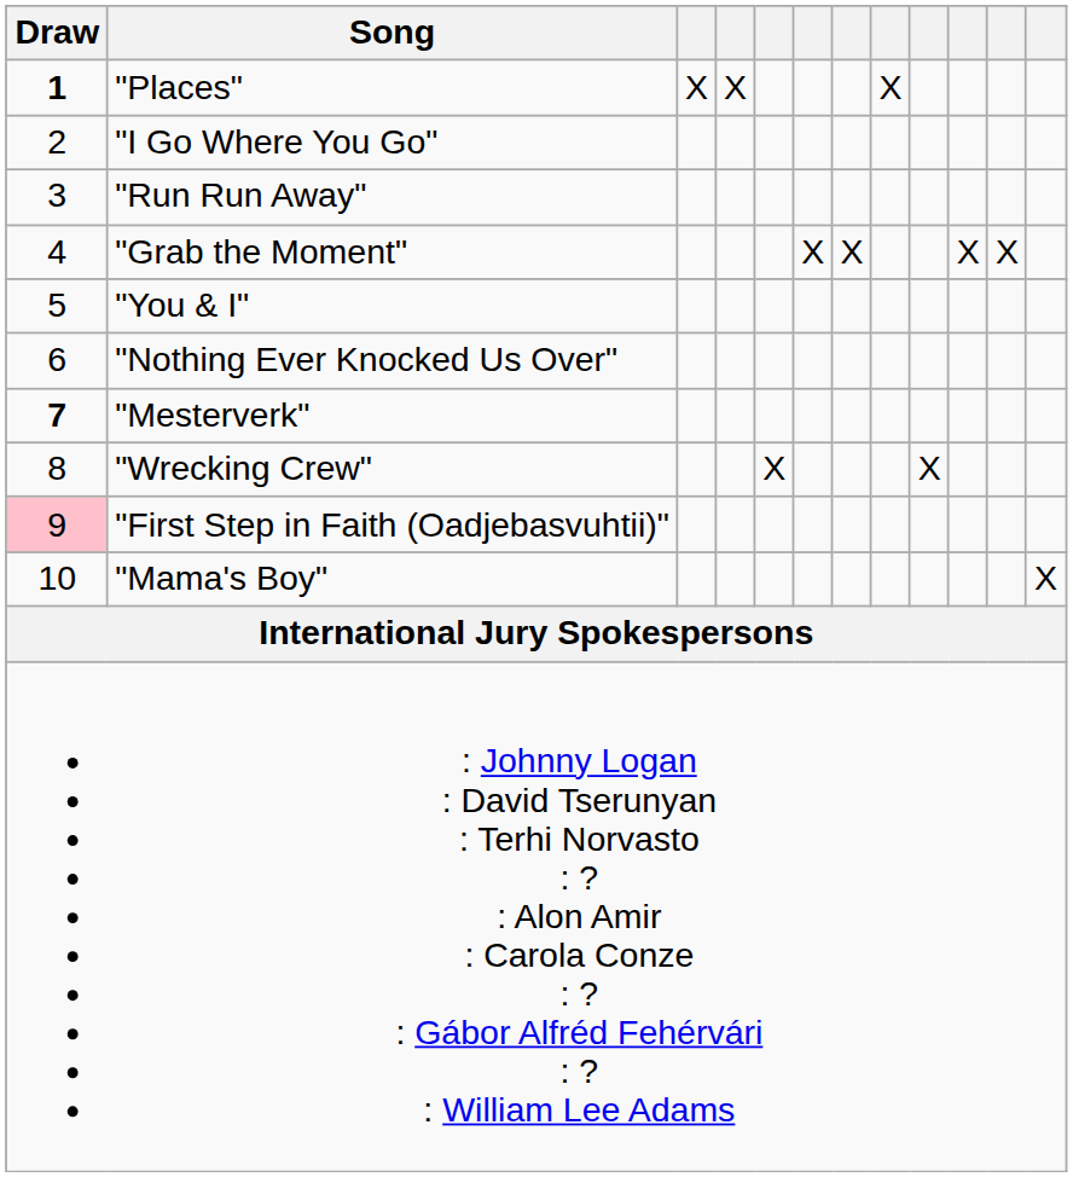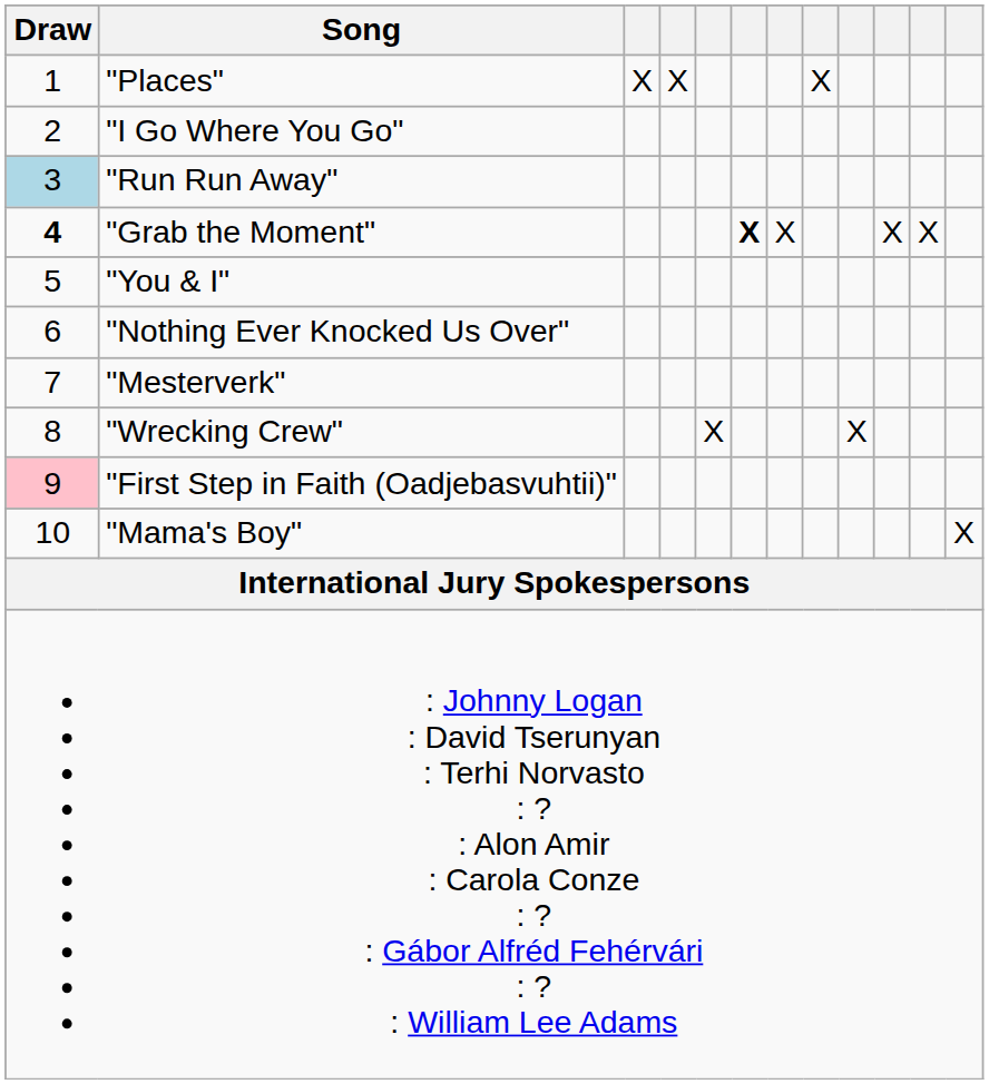"Places" | Draw: bold -> normal
"Run Run Away" | Draw: no background -> lightblue background
"Grab the Moment" | Draw: normal -> bold
"Grab the Moment" | column 6: normal -> bold
"Mesterverk" | Draw: bold -> normal
